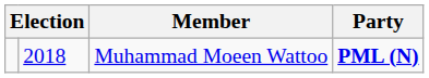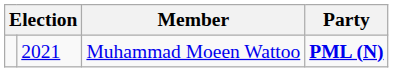Muhammad Moeen Wattoo | column 2: 2018 -> 2021
